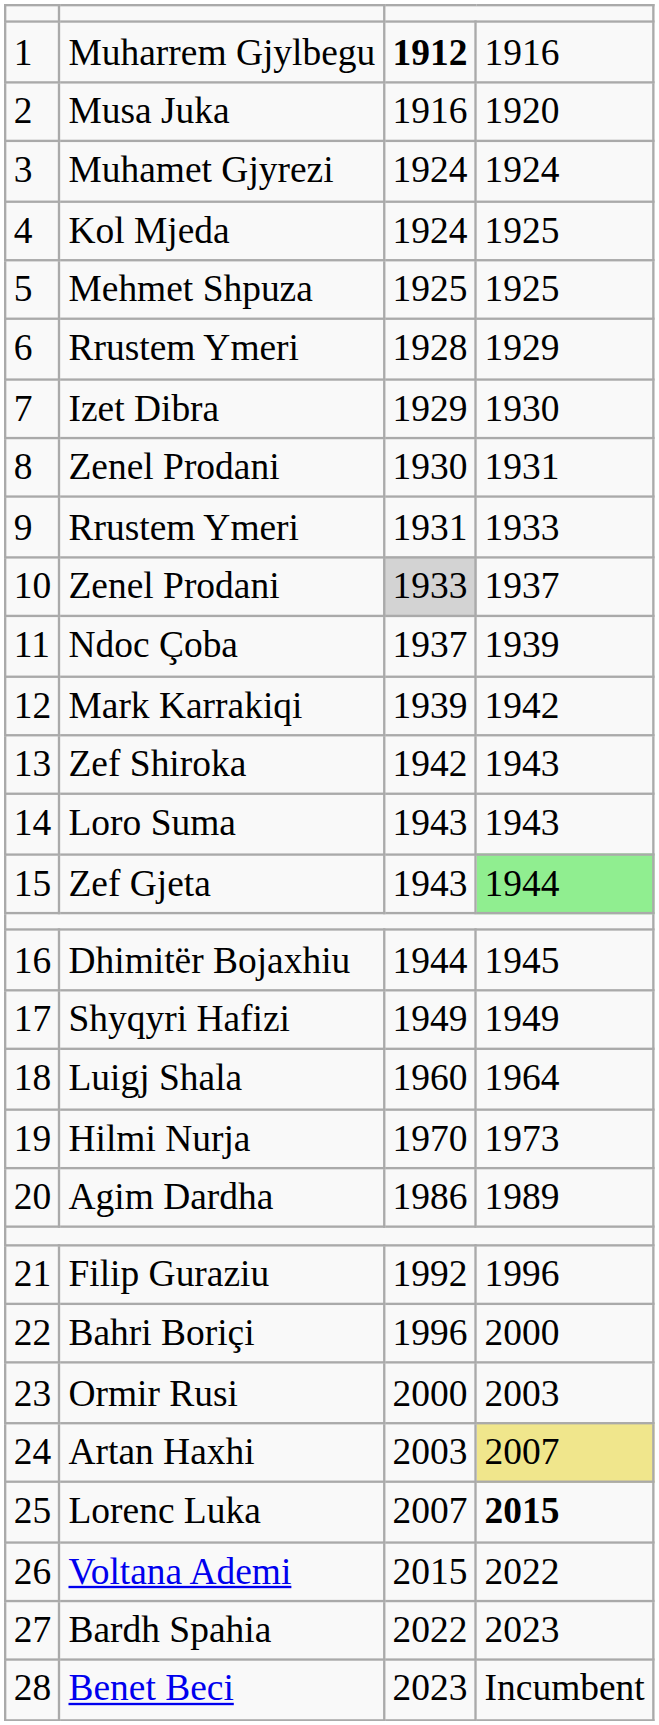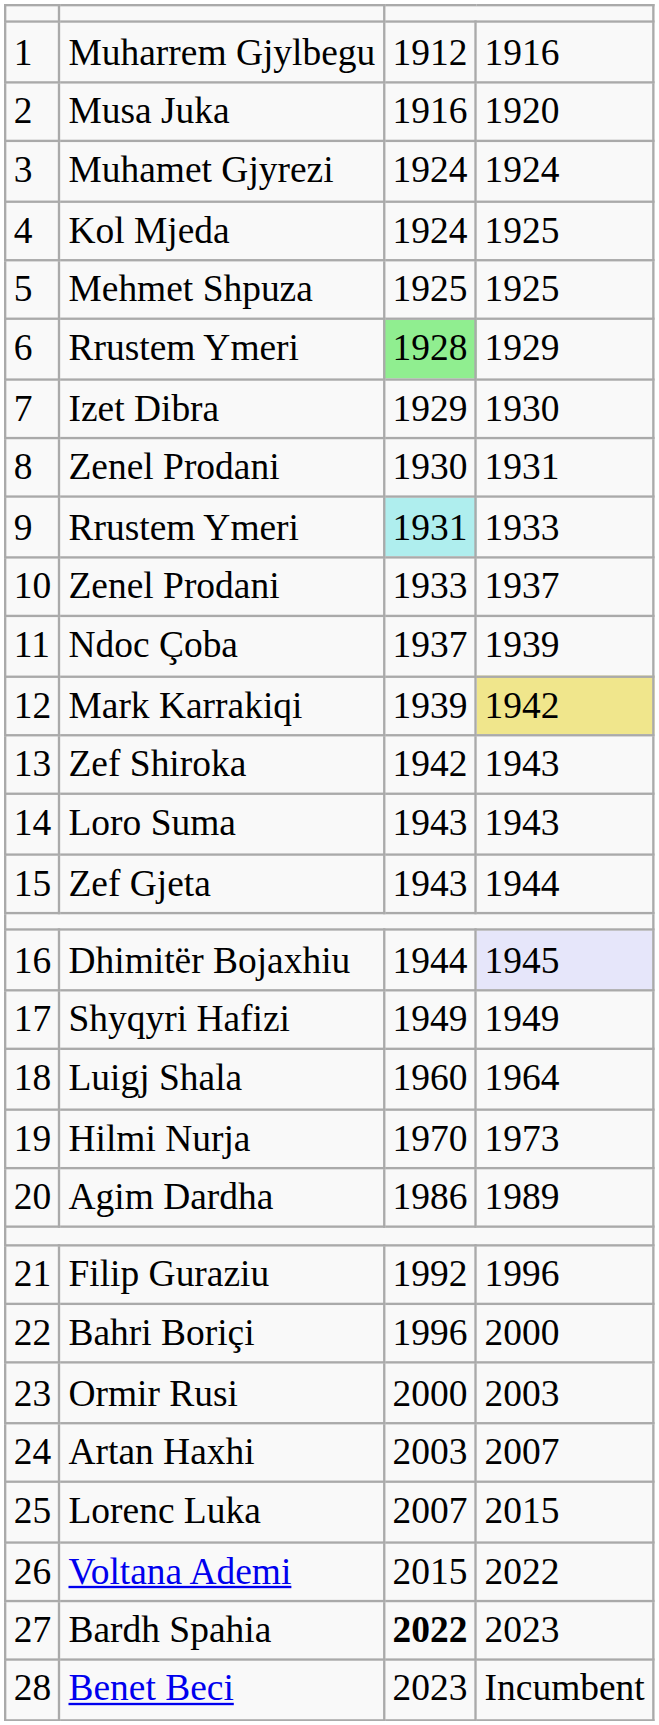Muharrem Gjylbegu | column 3: bold -> normal
6 / Rrustem Ymeri | column 3: no background -> lightgreen background
9 / Rrustem Ymeri | column 3: no background -> paleturquoise background
10 / Zenel Prodani | column 3: lightgrey background -> no background
Mark Karrakiqi | column 4: no background -> khaki background
Zef Gjeta | column 4: lightgreen background -> no background
Dhimitër Bojaxhiu | column 4: no background -> lavender background
Artan Haxhi | column 4: khaki background -> no background
Lorenc Luka | column 4: bold -> normal
Bardh Spahia | column 3: normal -> bold
